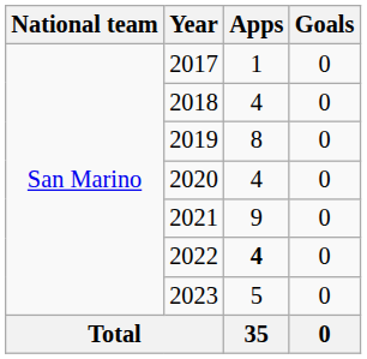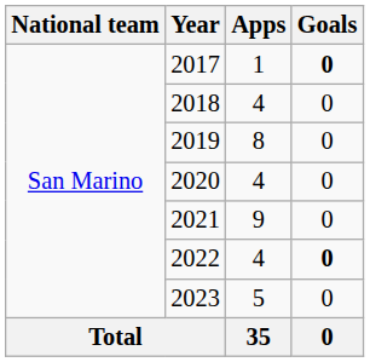2017 | Goals: normal -> bold
2022 | Apps: bold -> normal
2022 | Goals: normal -> bold
